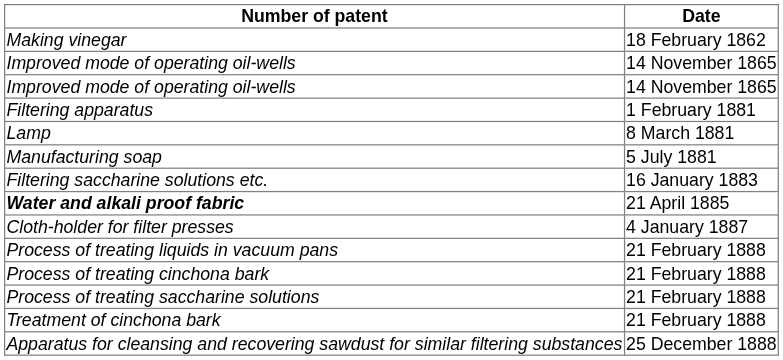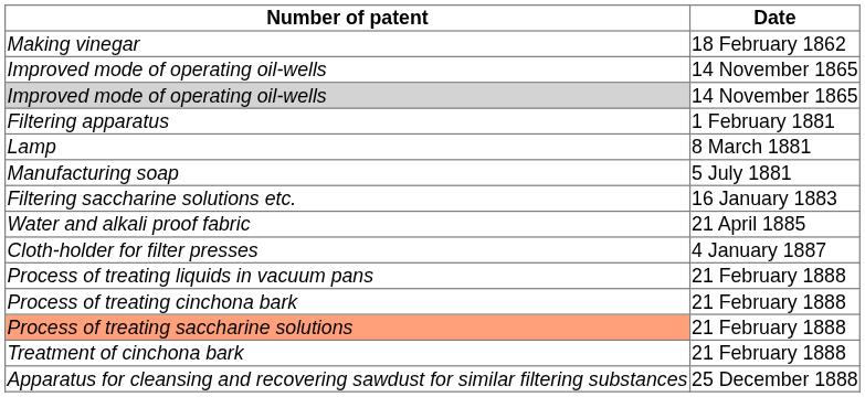row 4 | Number of patent: no background -> lightgrey background
row 9 | Number of patent: bold -> normal
row 13 | Number of patent: no background -> lightsalmon background
